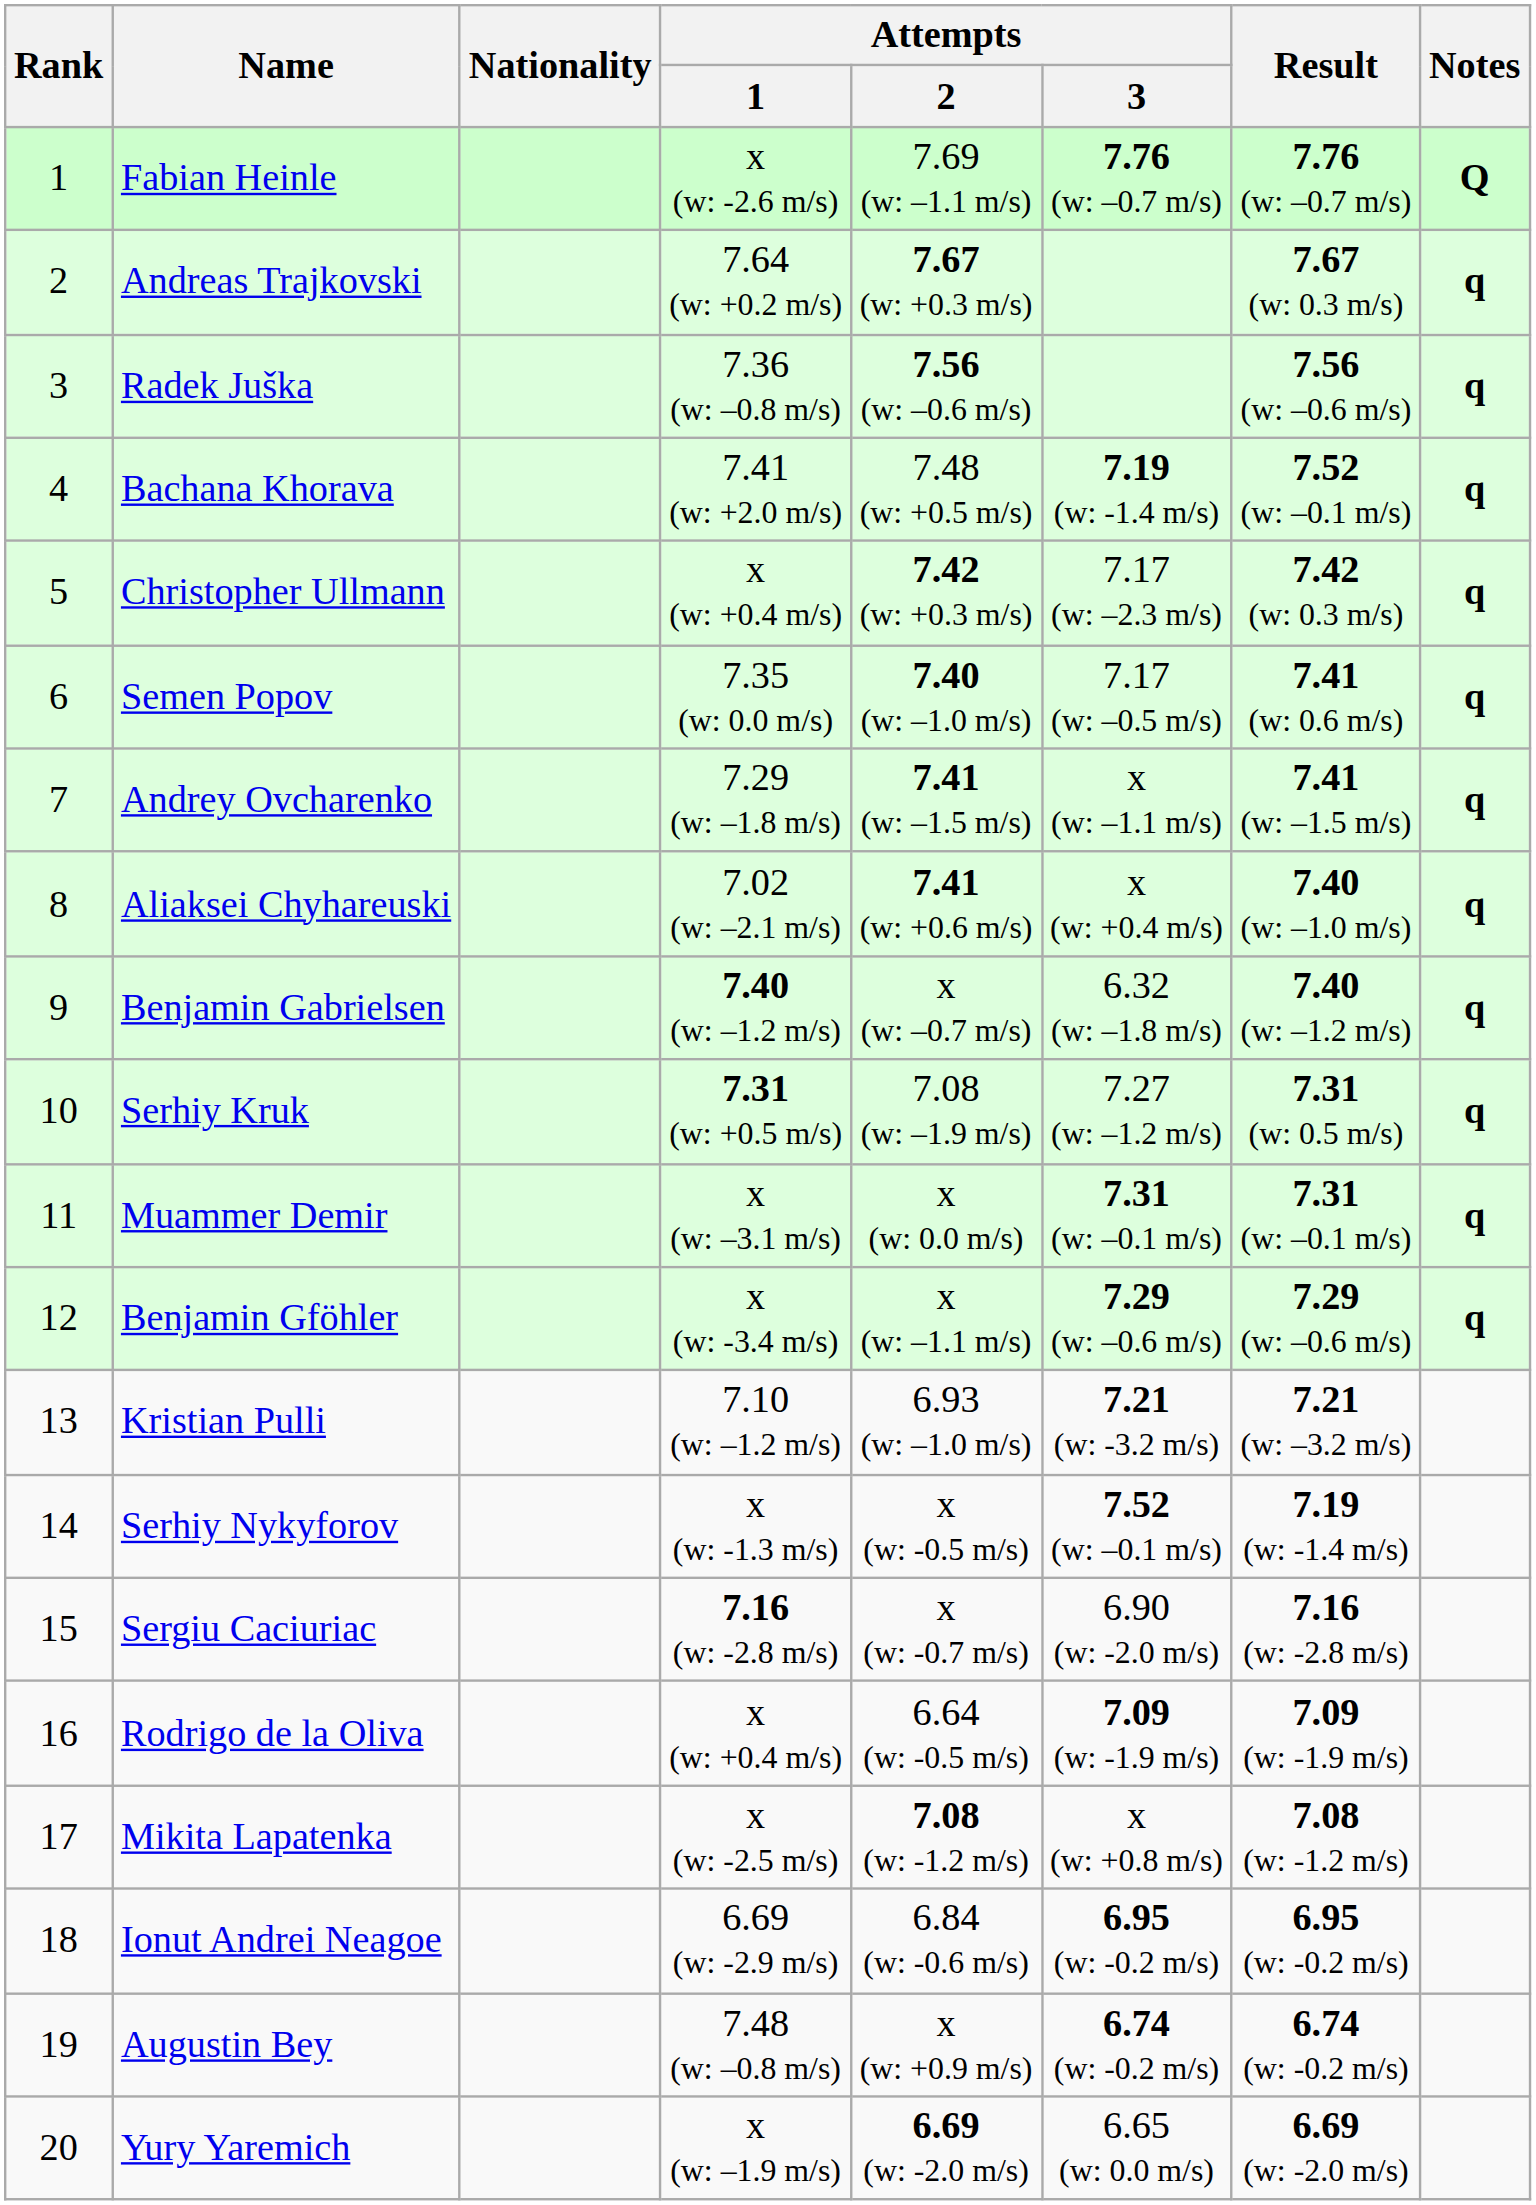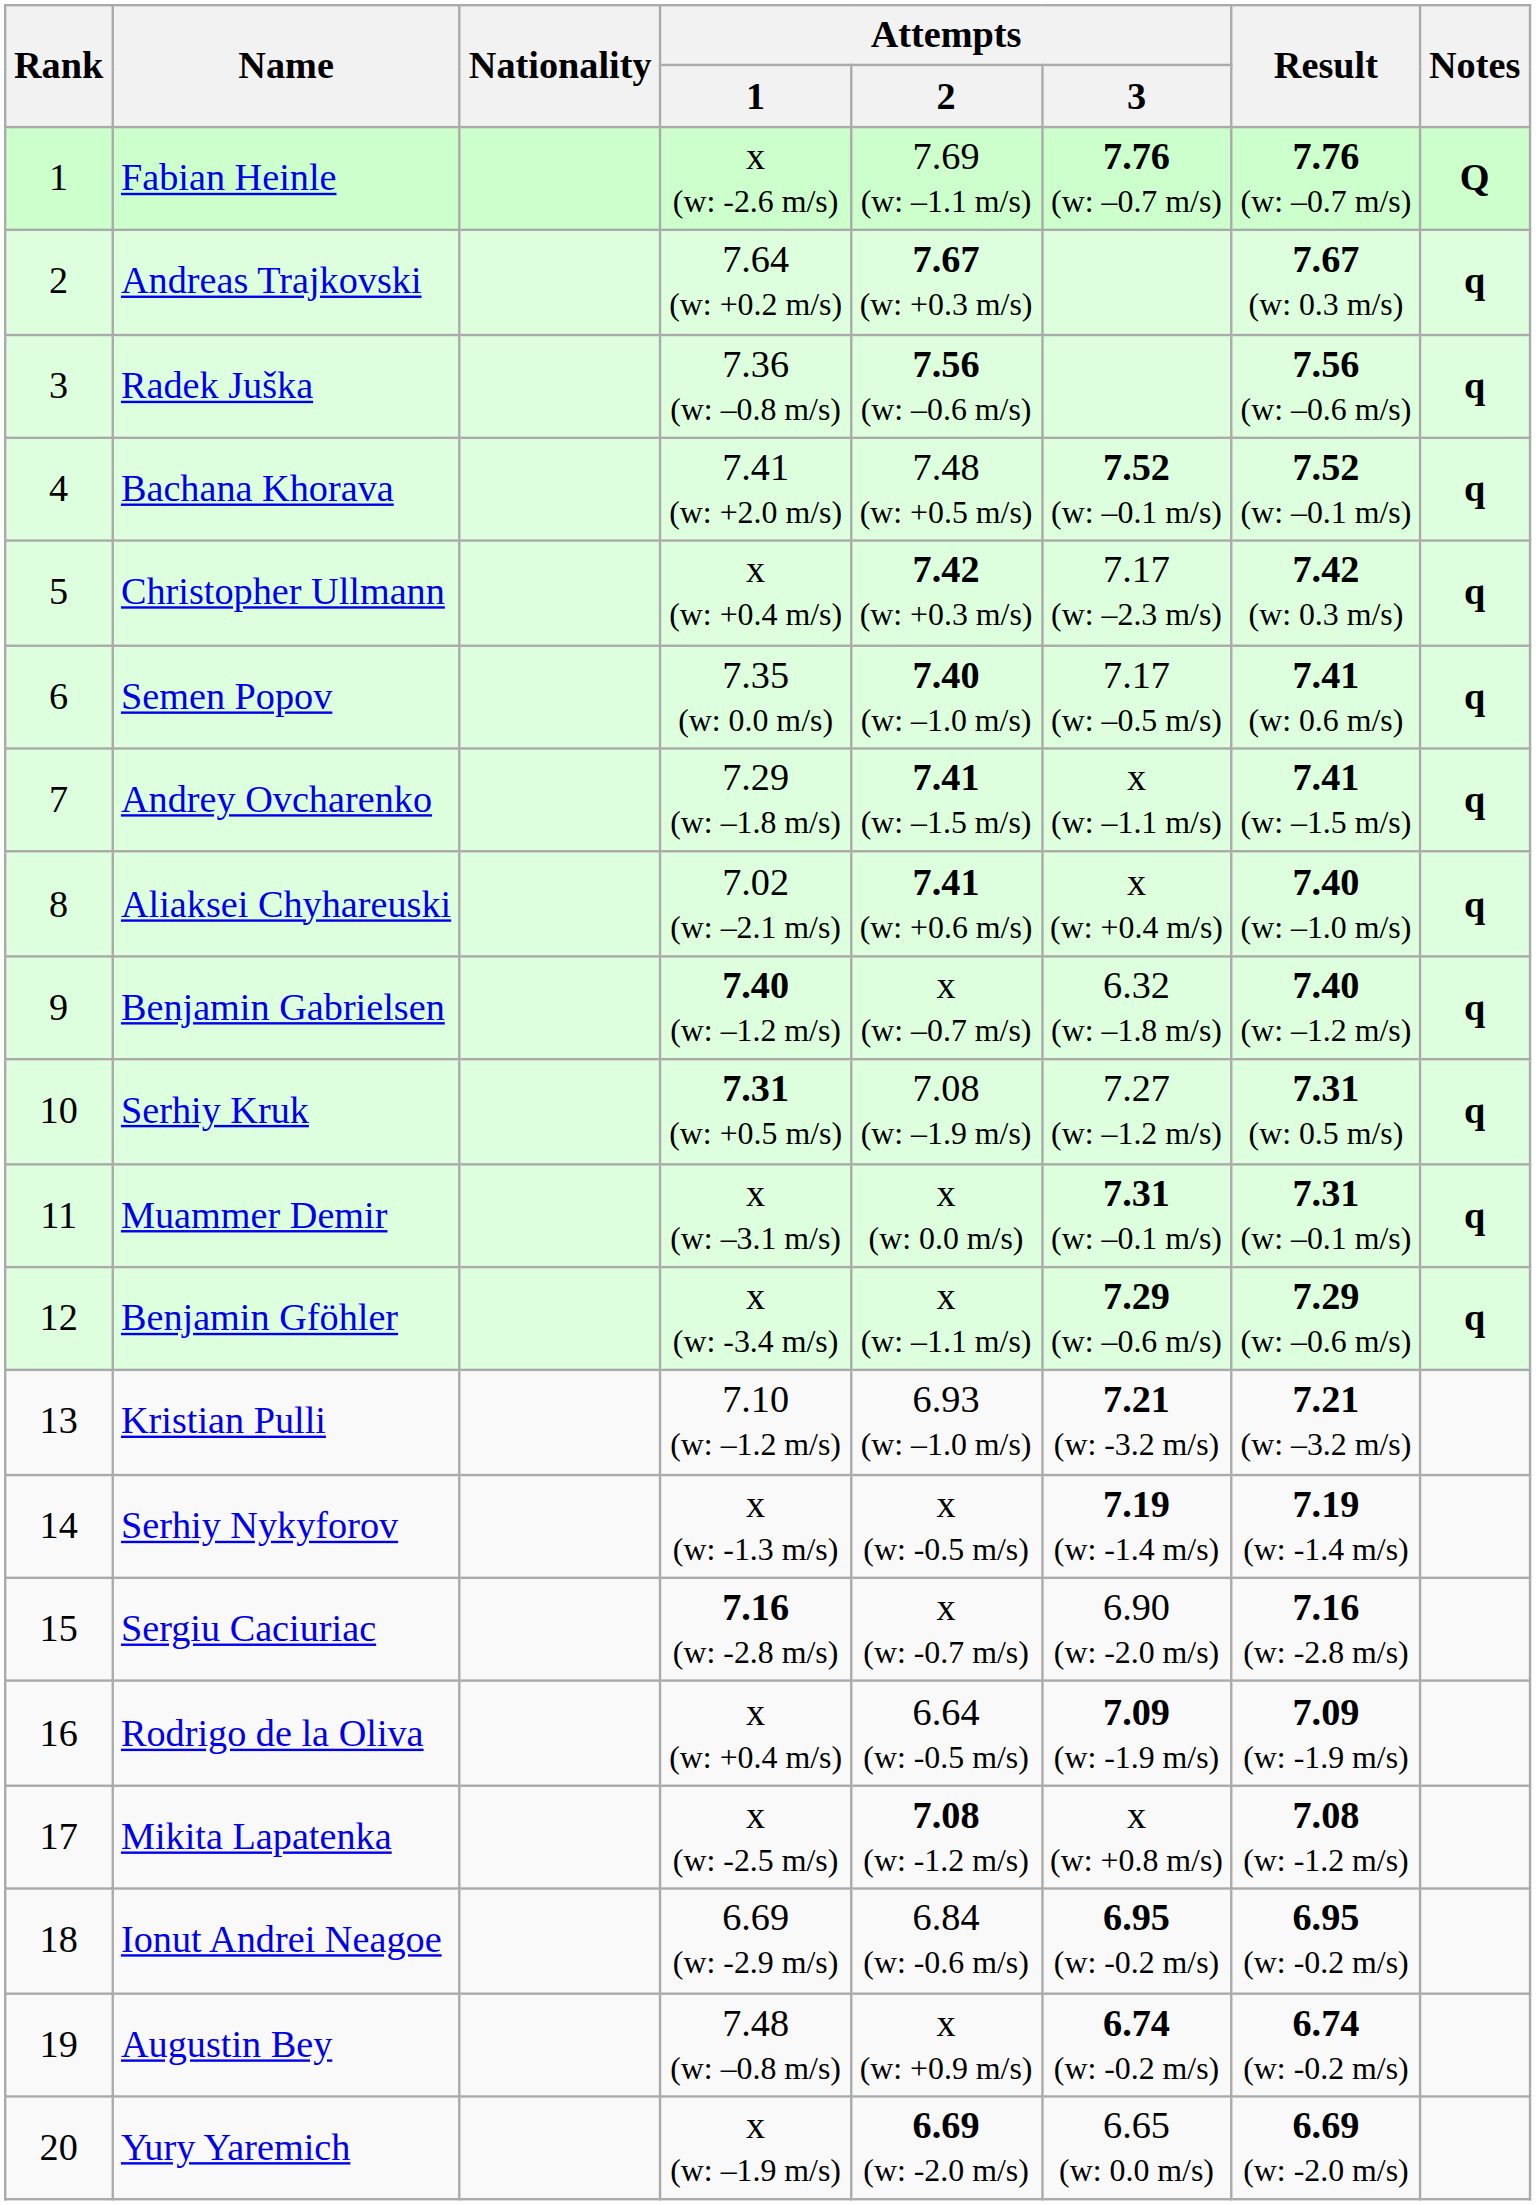Bachana Khorava | Attempts / 3: 7.19 (w: -1.4 m/s) -> 7.52 (w: –0.1 m/s)
Serhiy Nykyforov | Attempts / 3: 7.52 (w: –0.1 m/s) -> 7.19 (w: -1.4 m/s)
